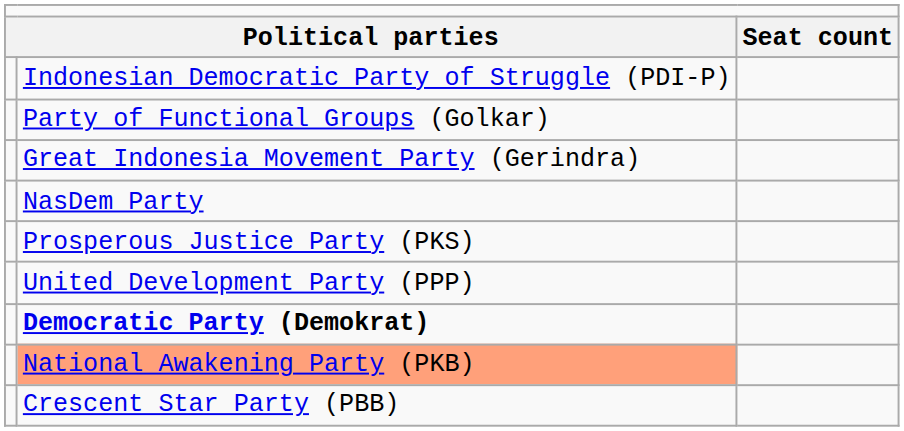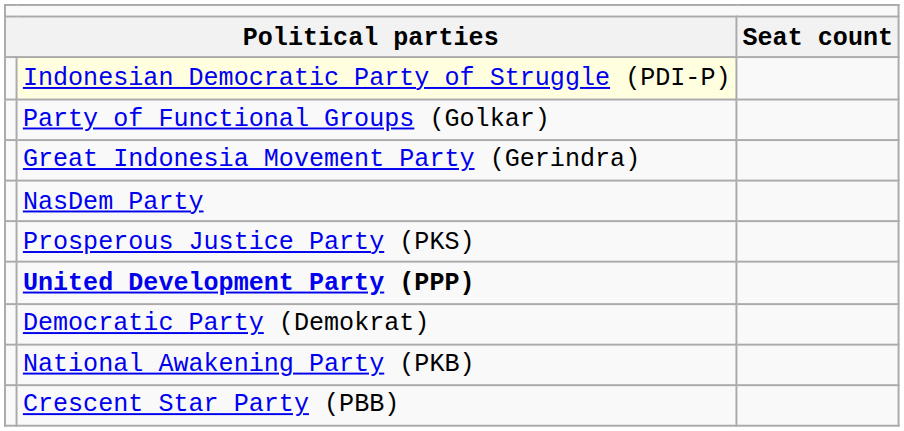Indonesian Democratic Party of Struggle (PDI-P) | column 2: no background -> lightyellow background
United Development Party (PPP) | column 2: normal -> bold
Democratic Party (Demokrat) | column 2: bold -> normal
National Awakening Party (PKB) | column 2: lightsalmon background -> no background
